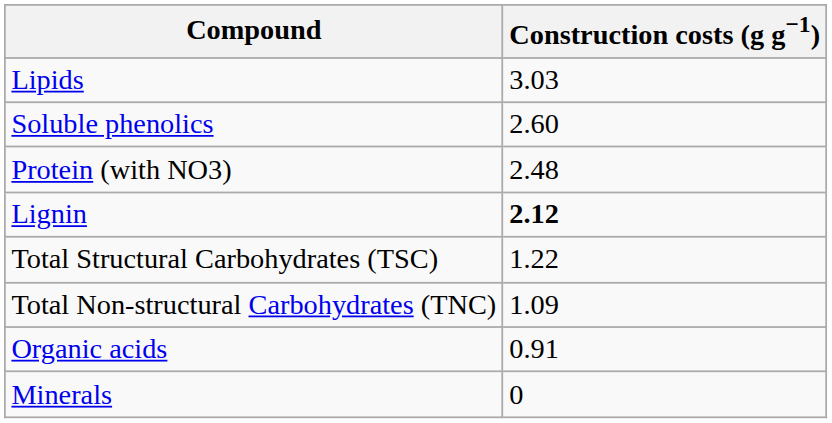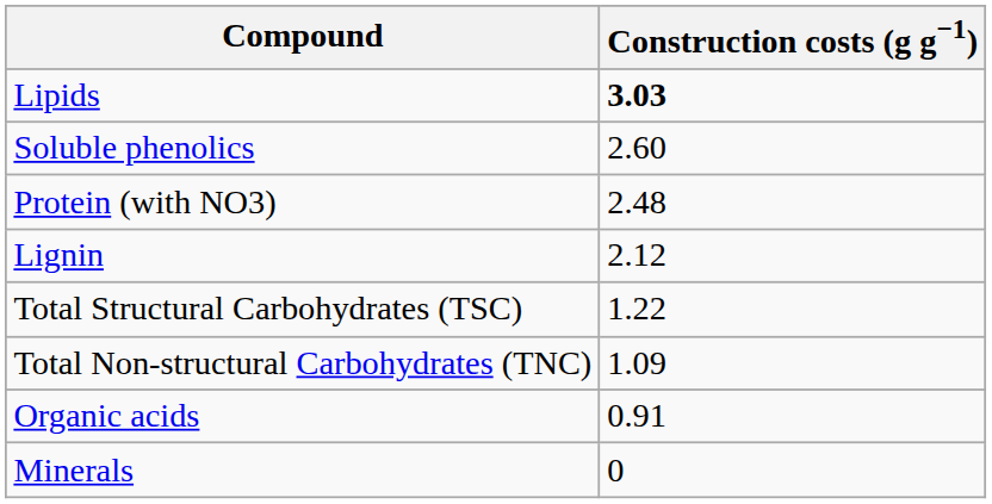Lipids | Construction costs (g g−1): normal -> bold
Lignin | Construction costs (g g−1): bold -> normal
